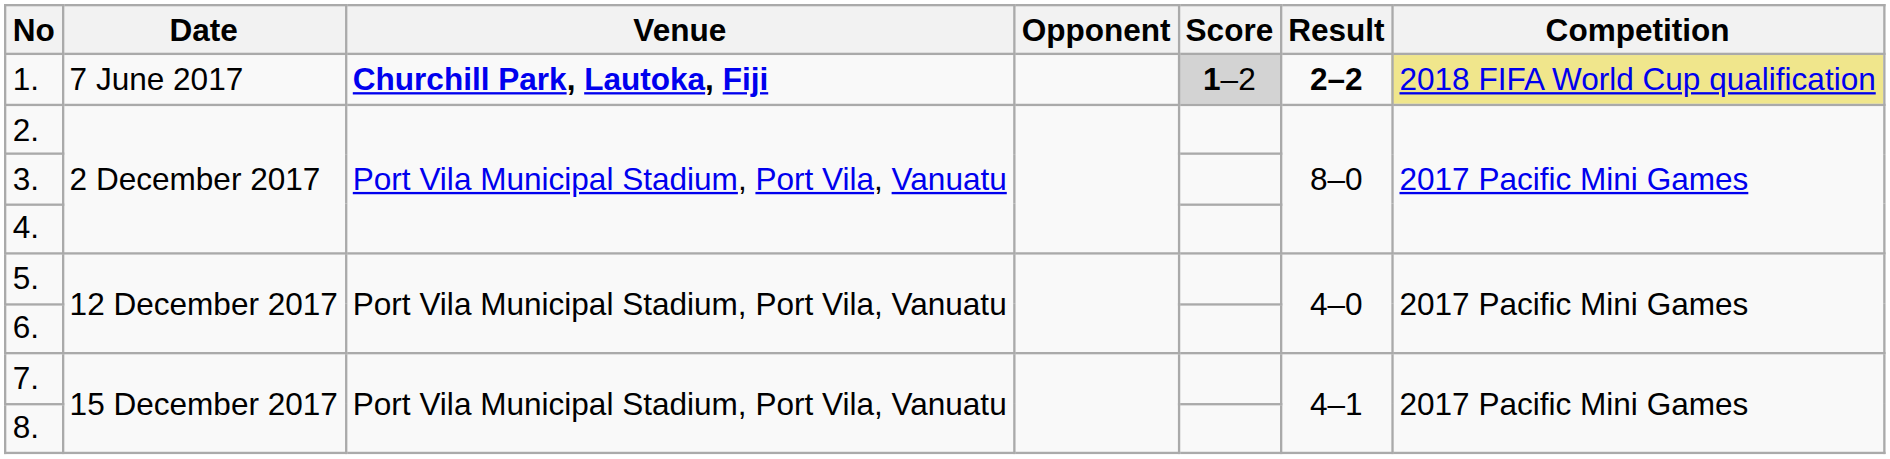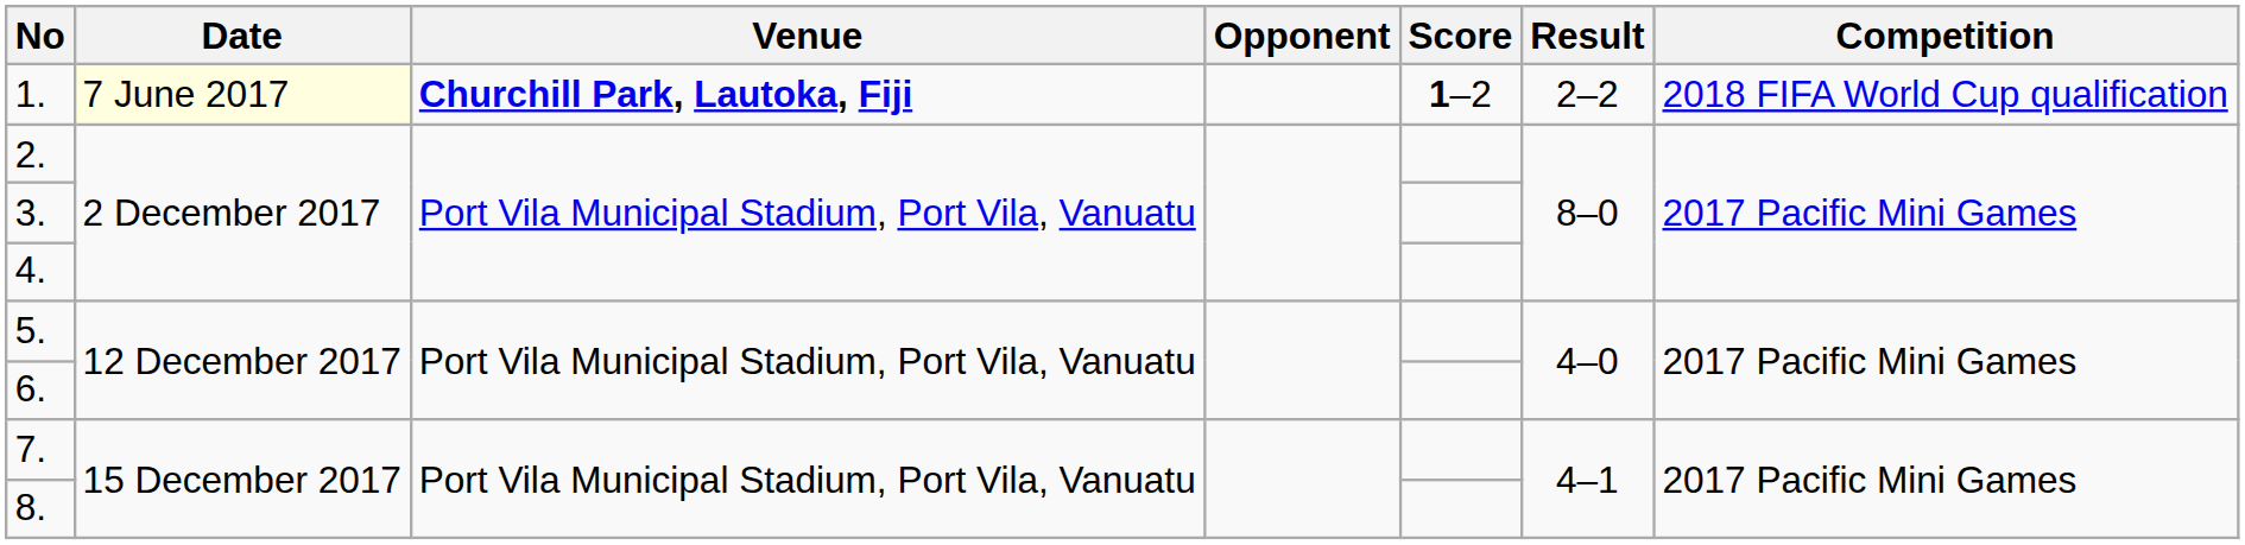1. | Date: no background -> lightyellow background
1. | Score: lightgrey background -> no background
1. | Result: bold -> normal
1. | Competition: khaki background -> no background
